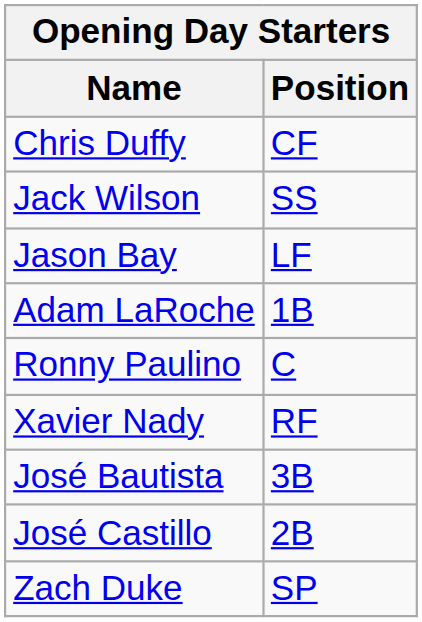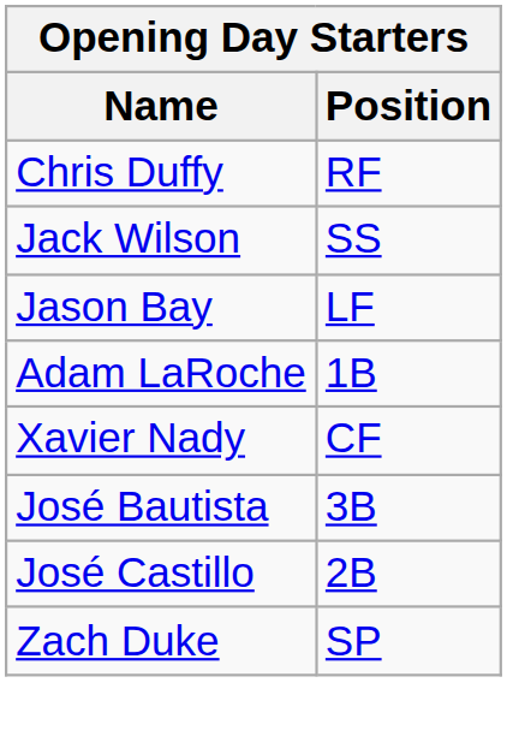Chris Duffy | Position: CF -> RF
- row: Ronny Paulino | C
Xavier Nady | Position: RF -> CF
